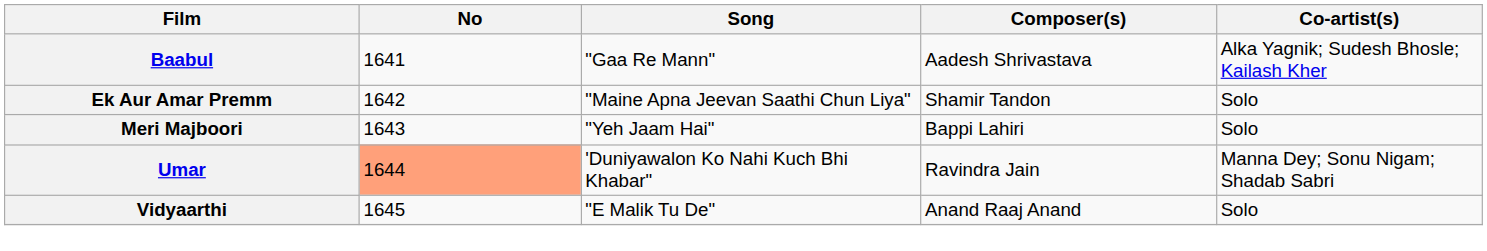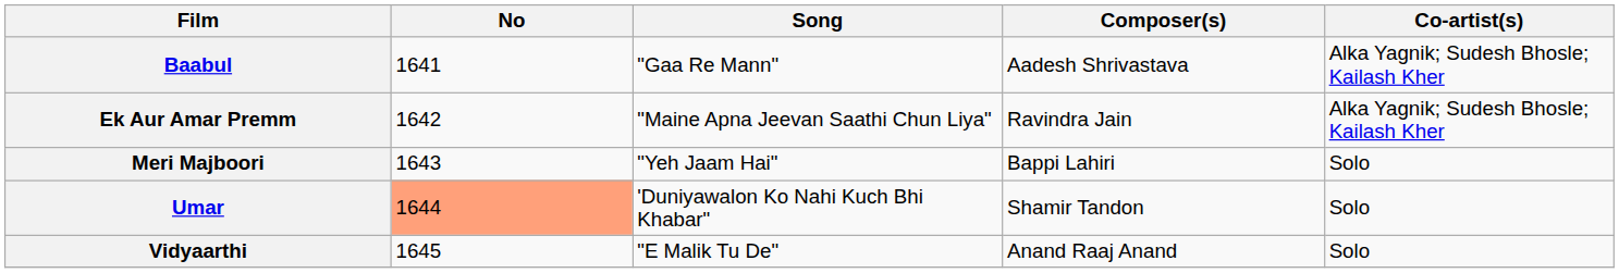Ek Aur Amar Premm | Composer(s): Shamir Tandon -> Ravindra Jain
Ek Aur Amar Premm | Co-artist(s): Solo -> Alka Yagnik; Sudesh Bhosle; Kailash Kher
Umar | Composer(s): Ravindra Jain -> Shamir Tandon
Umar | Co-artist(s): Manna Dey; Sonu Nigam; Shadab Sabri -> Solo
